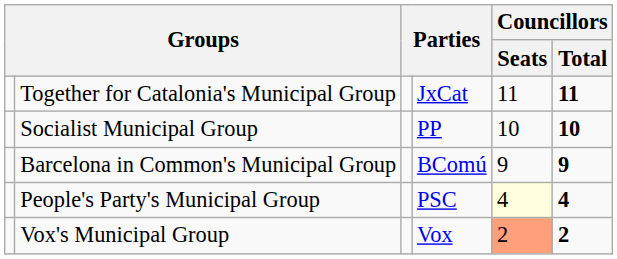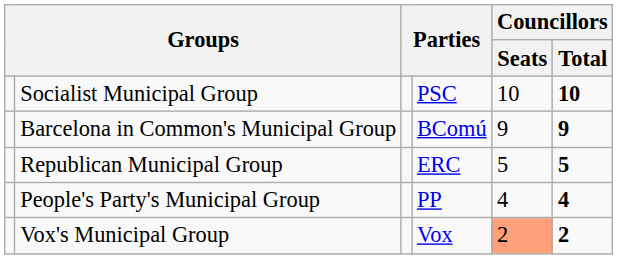- row: Together for Catalonia's Municipal Group | JxCat | 11 | 11
Socialist Municipal Group | column 4: PP -> PSC
+ row: Republican Municipal Group | ERC | 5 | 5
People's Party's Municipal Group | column 4: PSC -> PP
People's Party's Municipal Group | Councillors / Seats: lightyellow background -> no background
